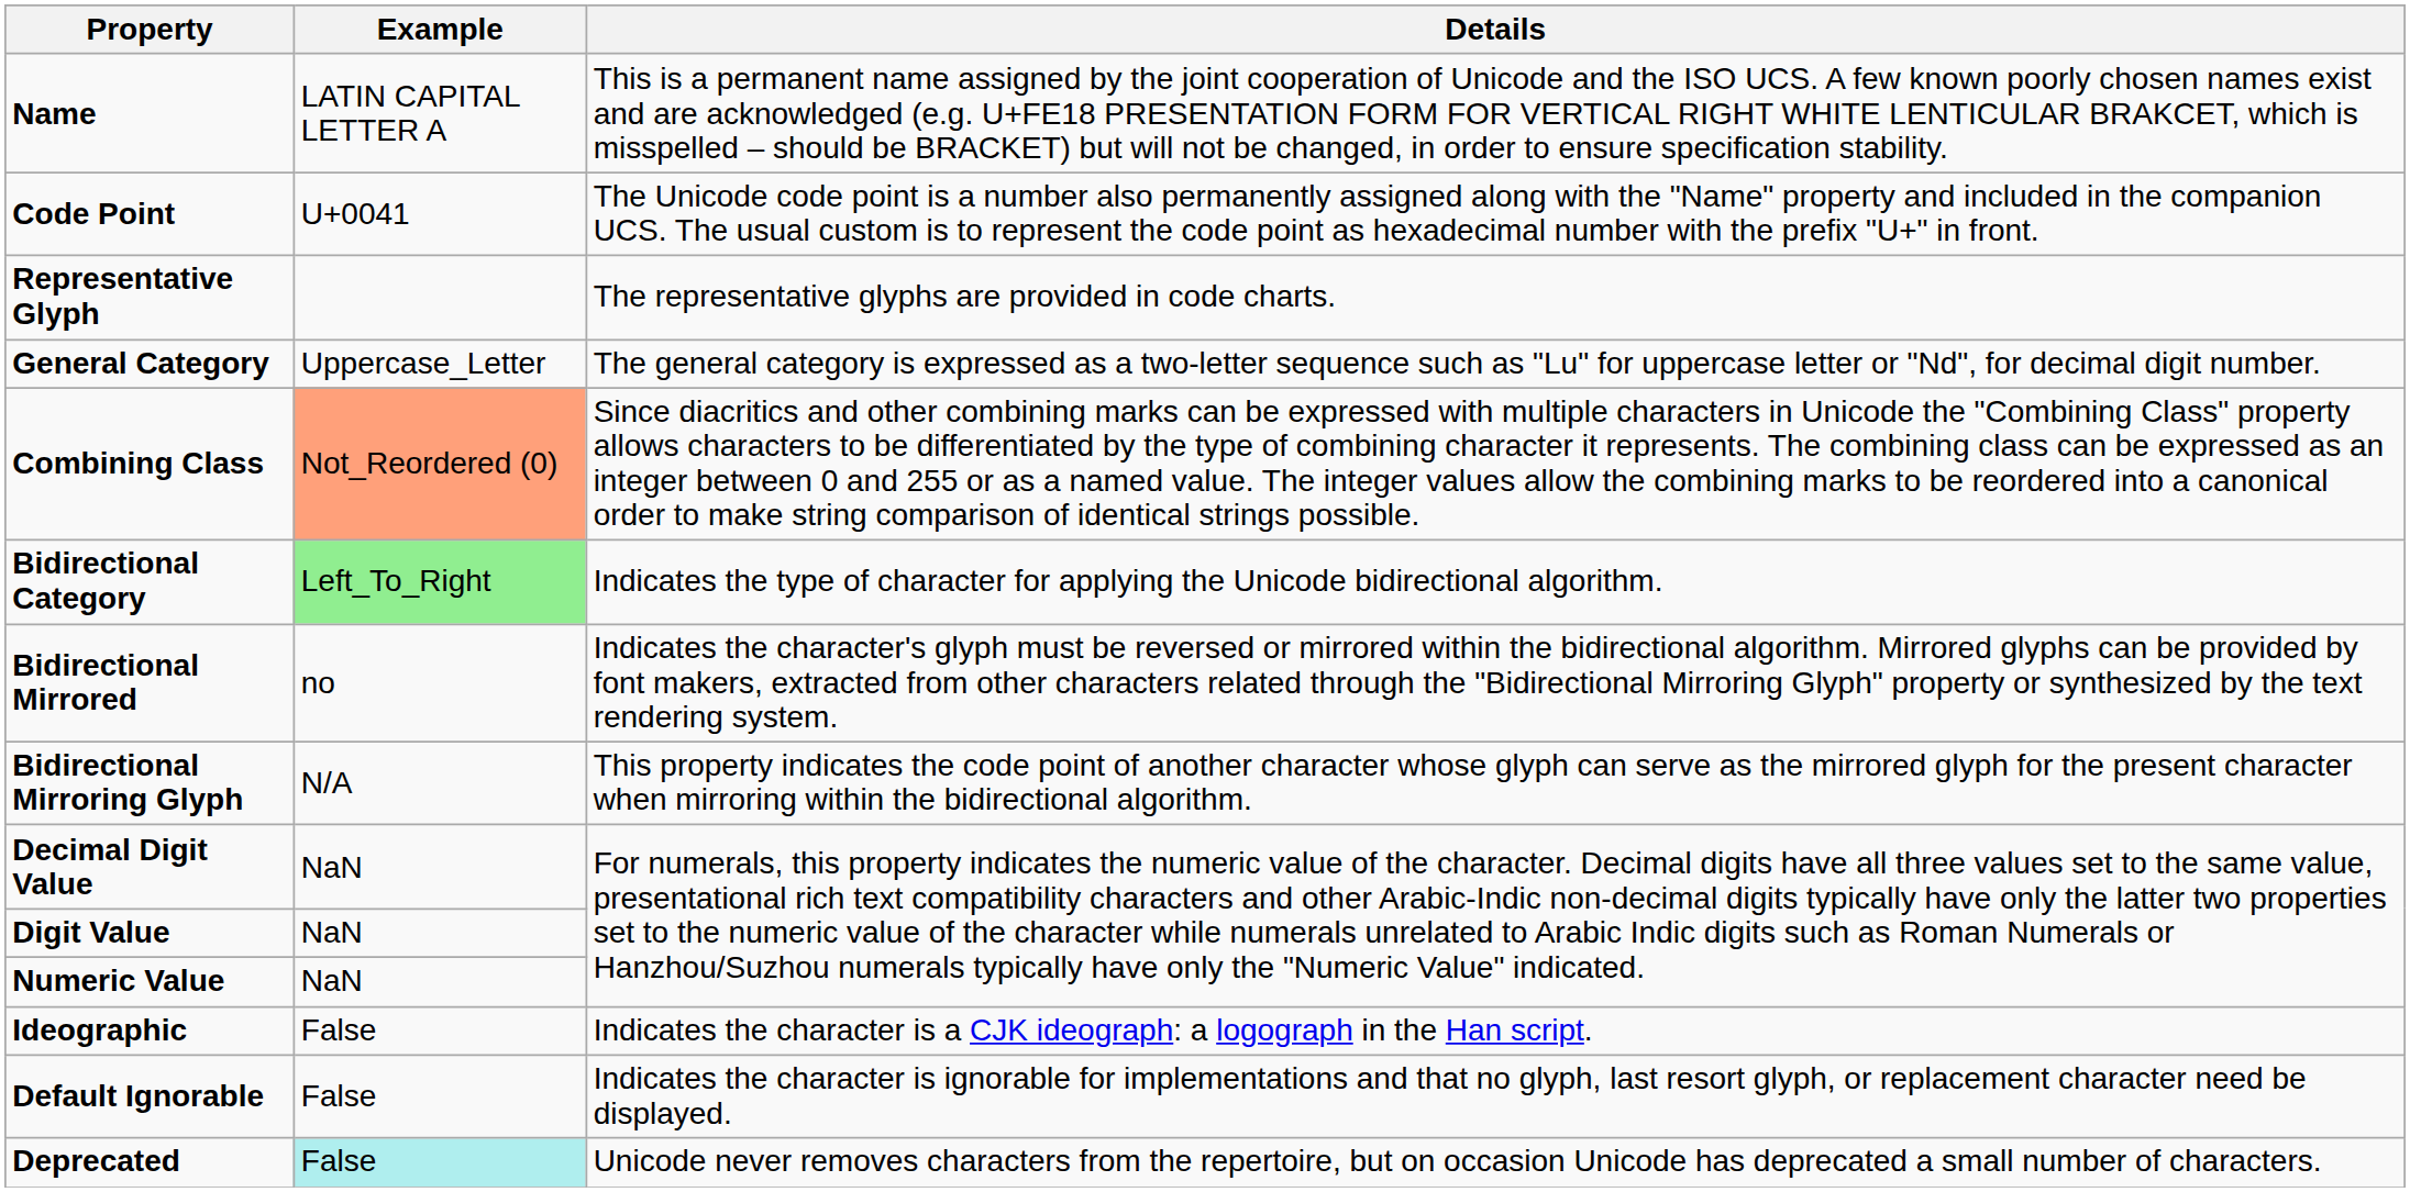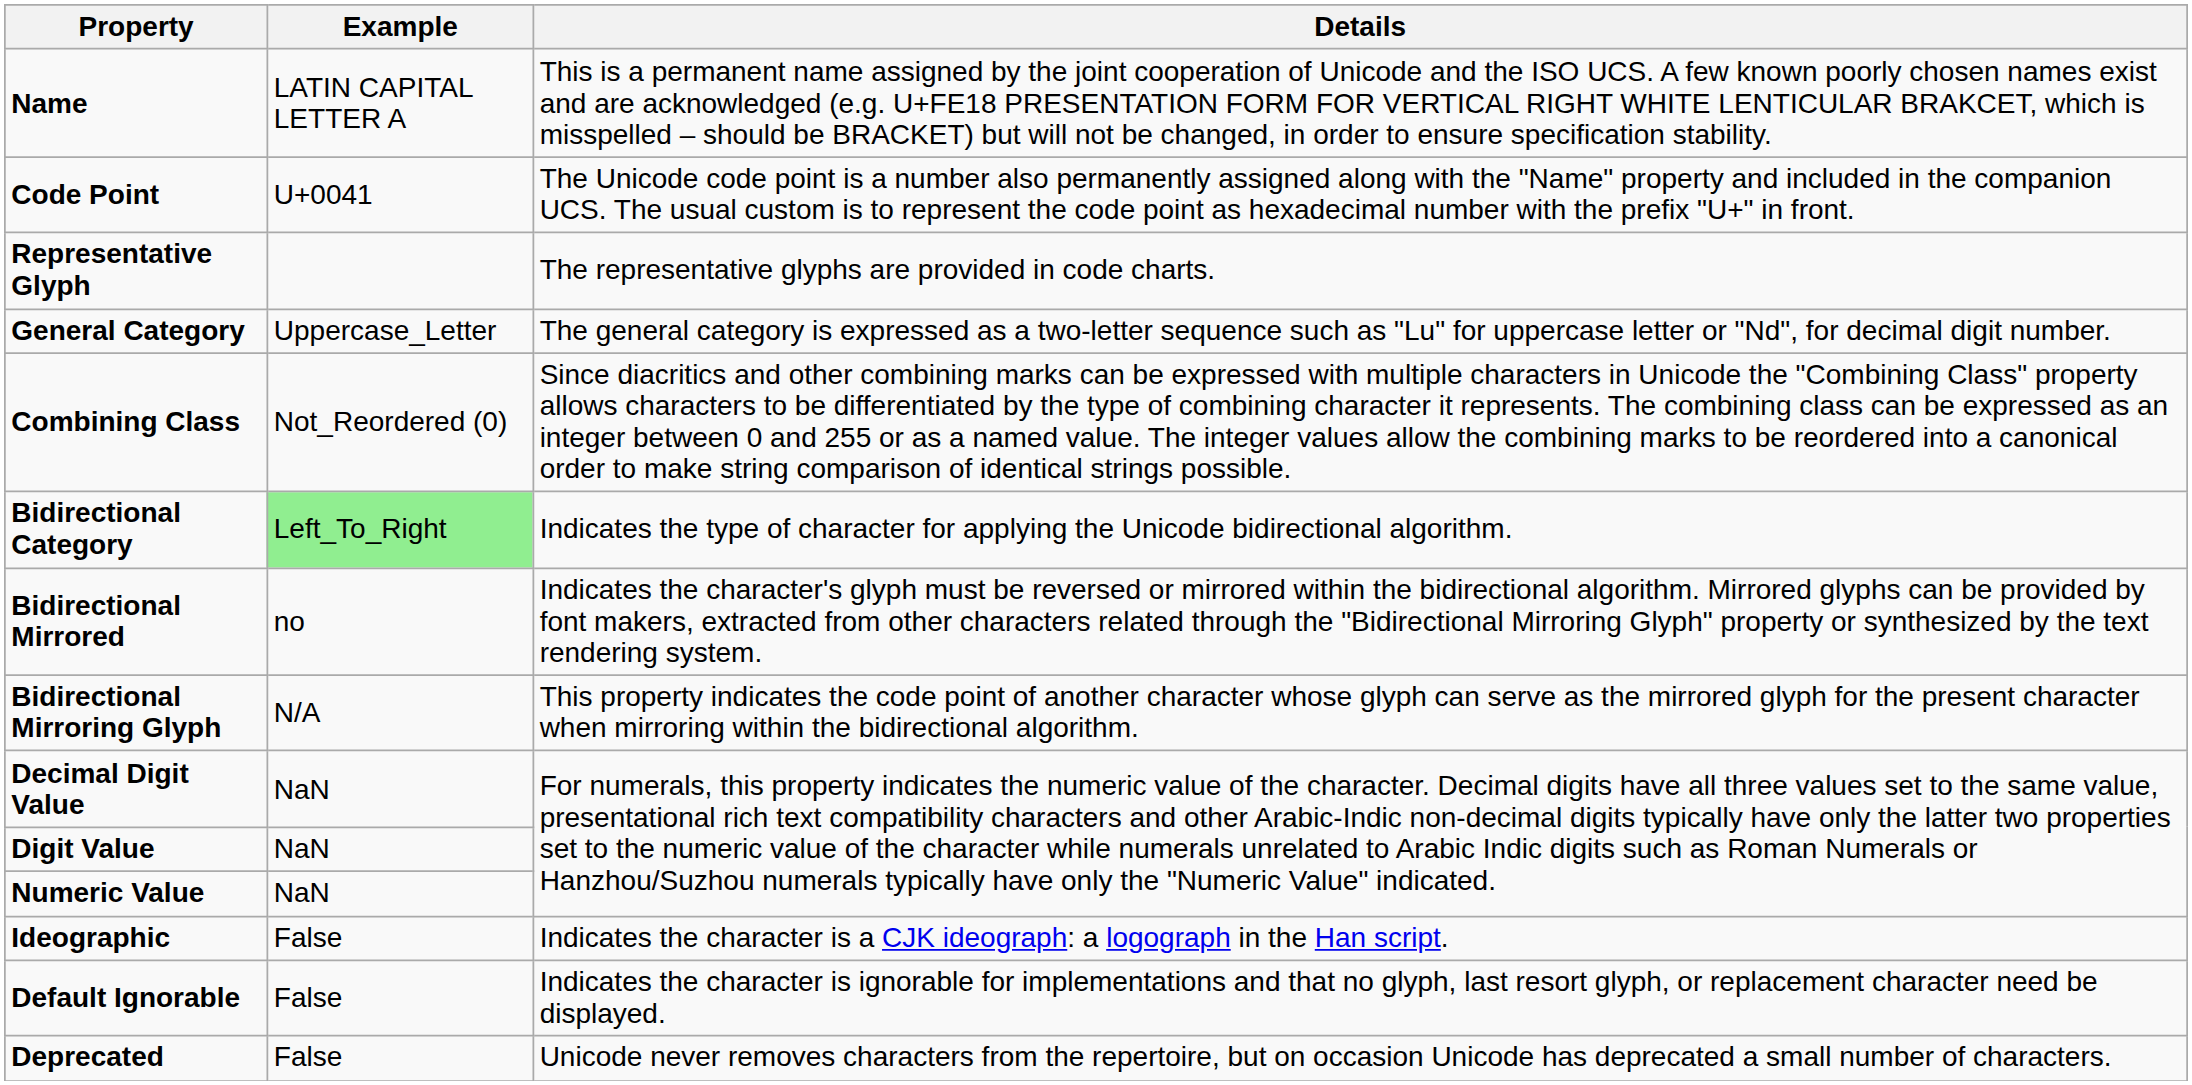Combining Class | Example: lightsalmon background -> no background
Deprecated | Example: paleturquoise background -> no background
